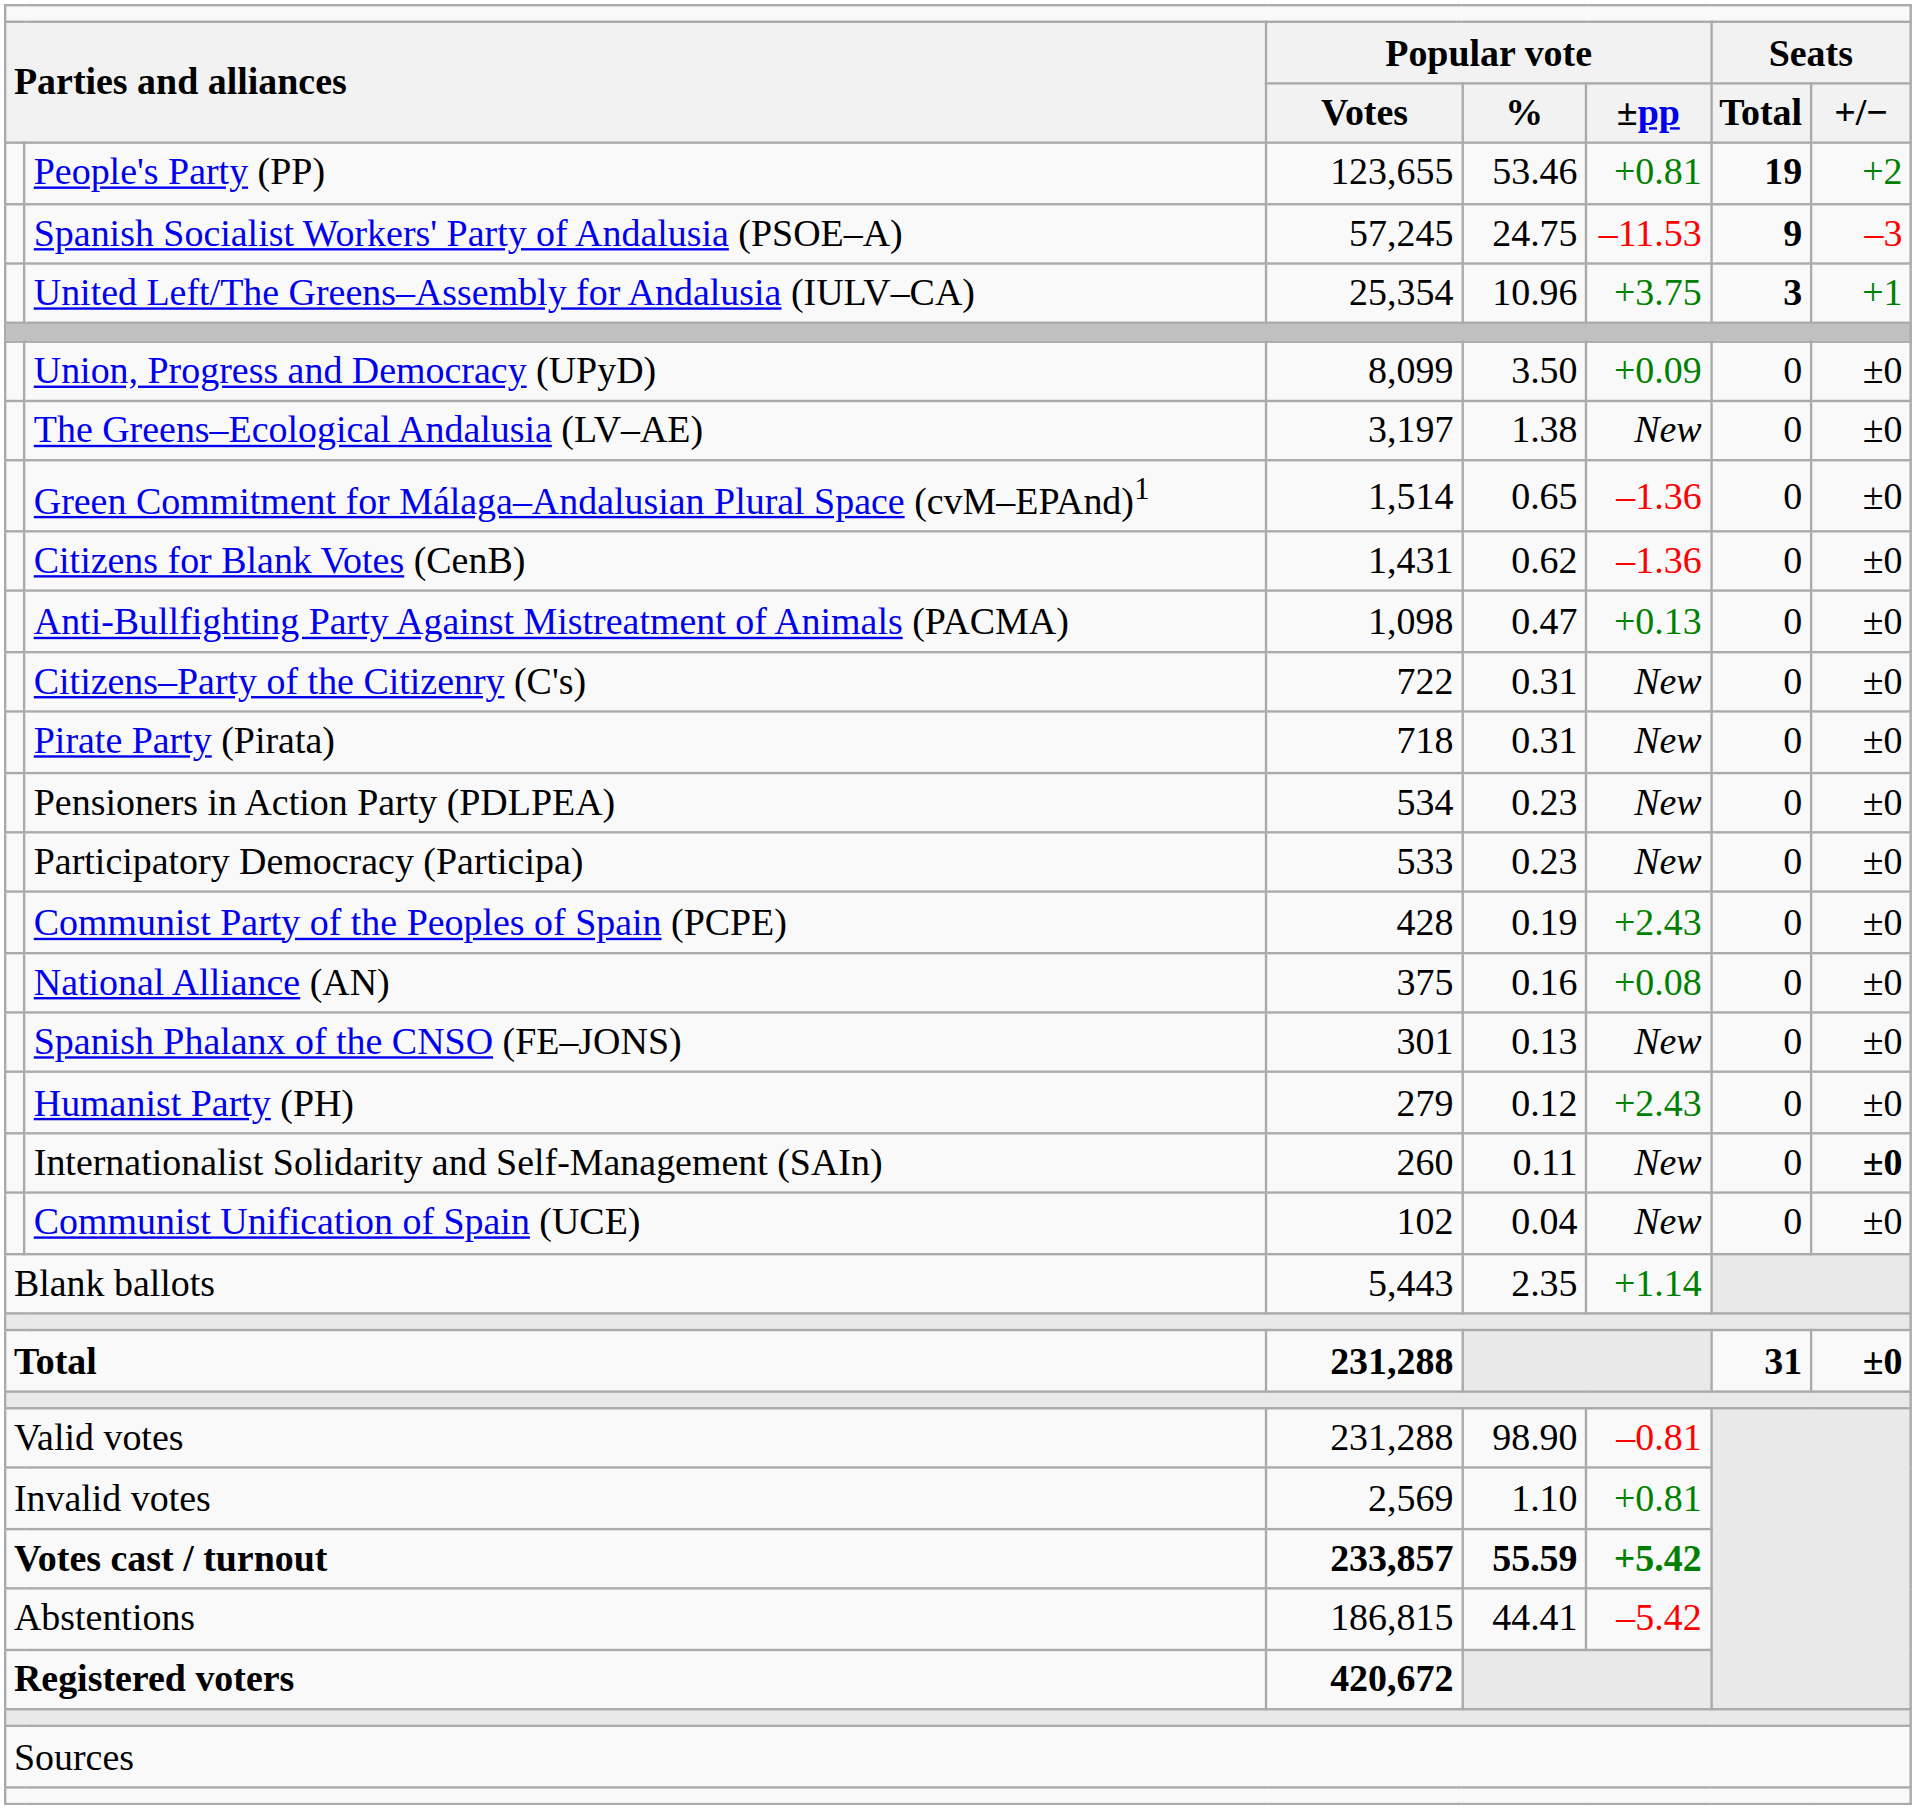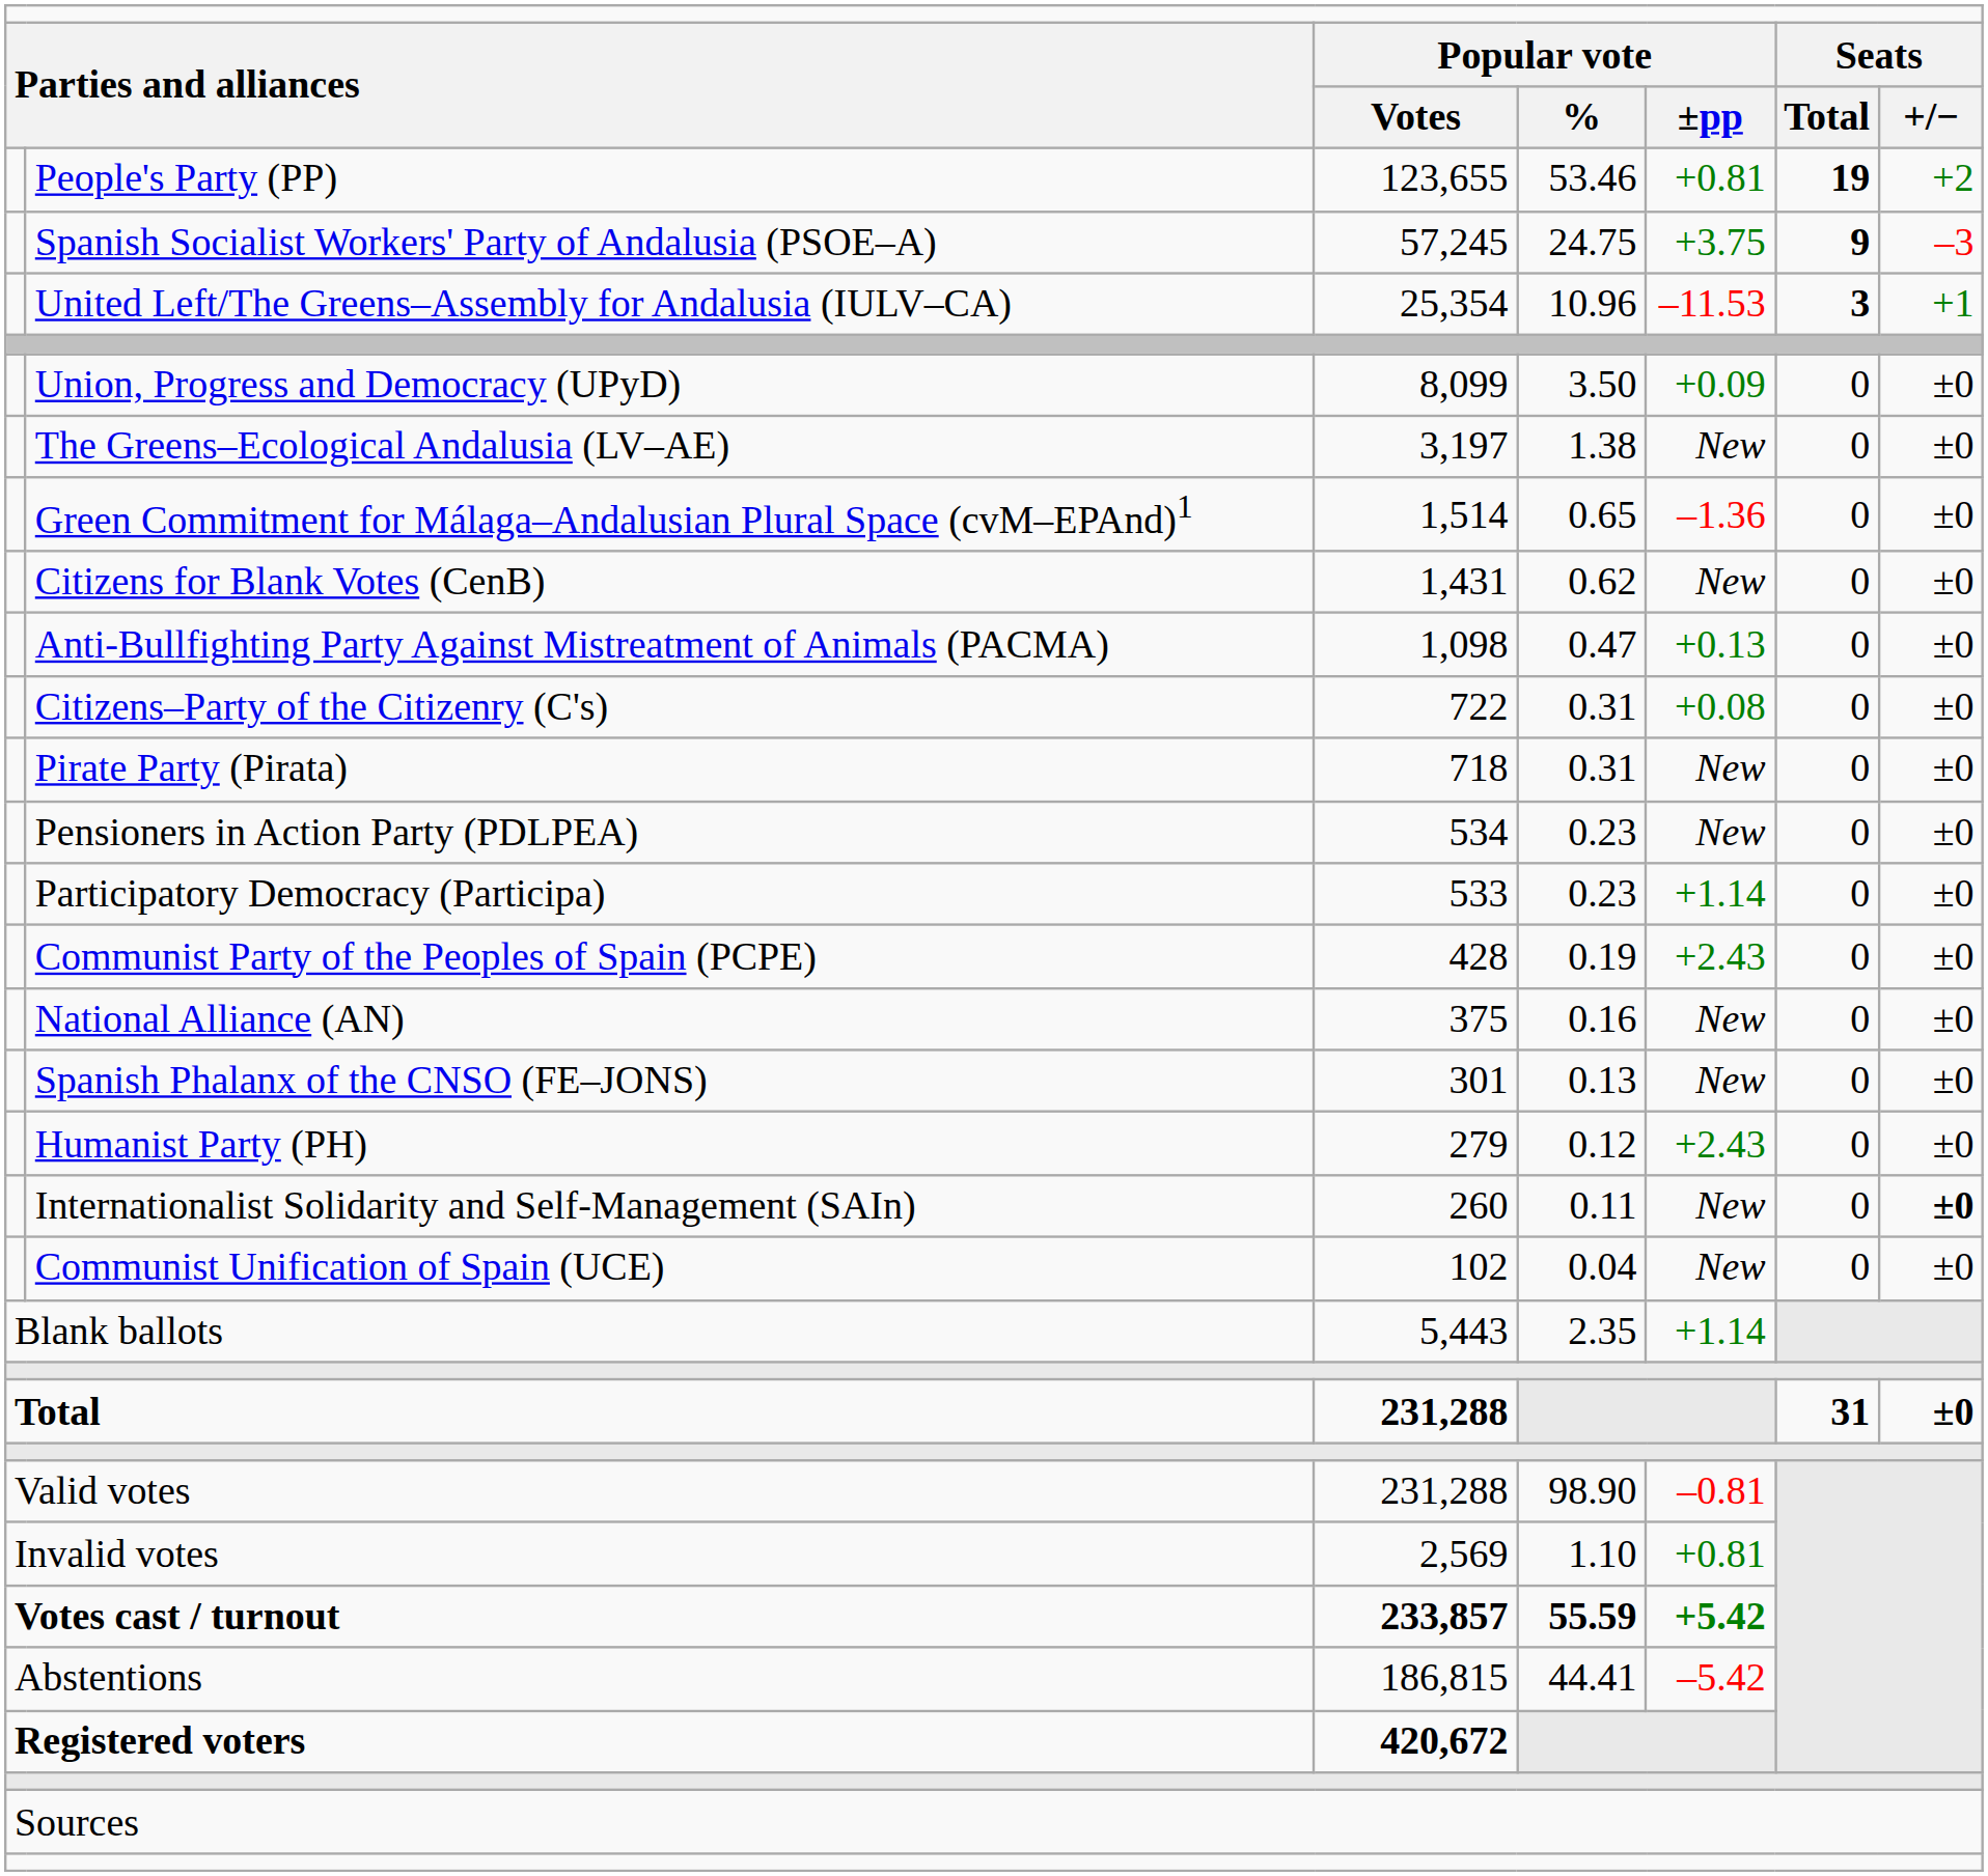Spanish Socialist Workers' Party of Andalusia (PSOE–A) | column 5: –11.53 -> +3.75
United Left/The Greens–Assembly for Andalusia (IULV–CA) | column 5: +3.75 -> –11.53
Citizens for Blank Votes (CenB) | column 5: –1.36 -> New
Citizens–Party of the Citizenry (C's) | column 5: New -> +0.08
Participatory Democracy (Participa) | column 5: New -> +1.14
National Alliance (AN) | column 5: +0.08 -> New
